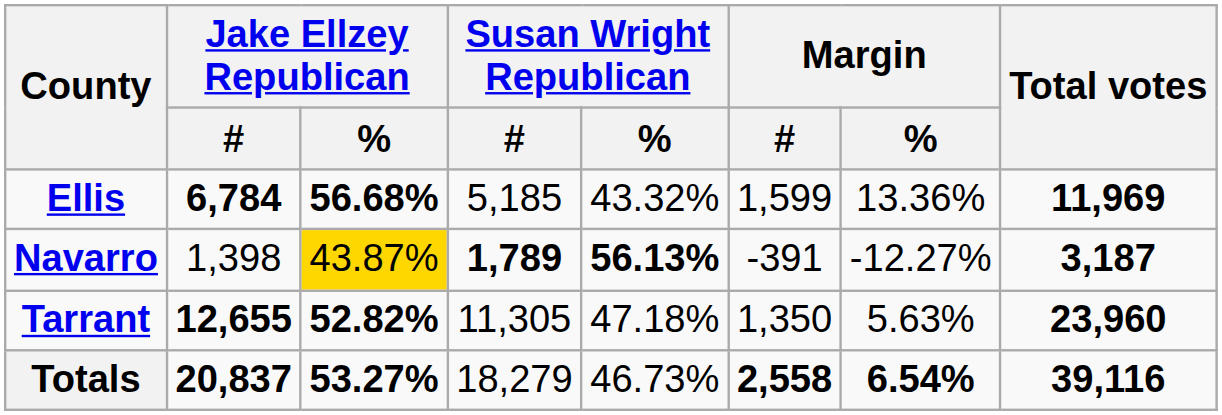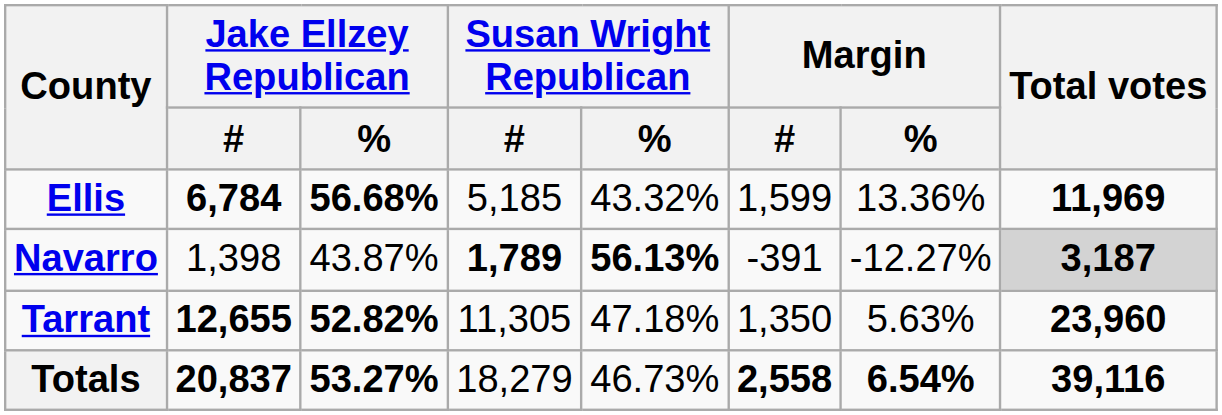Navarro | Jake Ellzey Republican / %: gold background -> no background
Navarro | Total votes: no background -> lightgrey background
